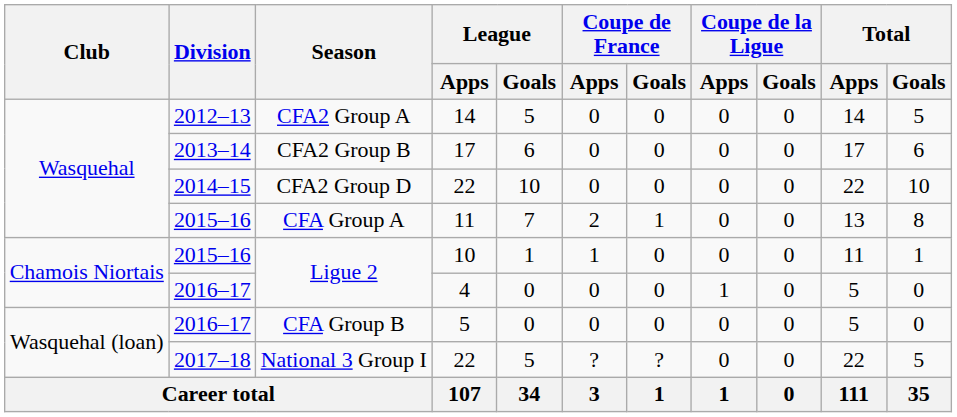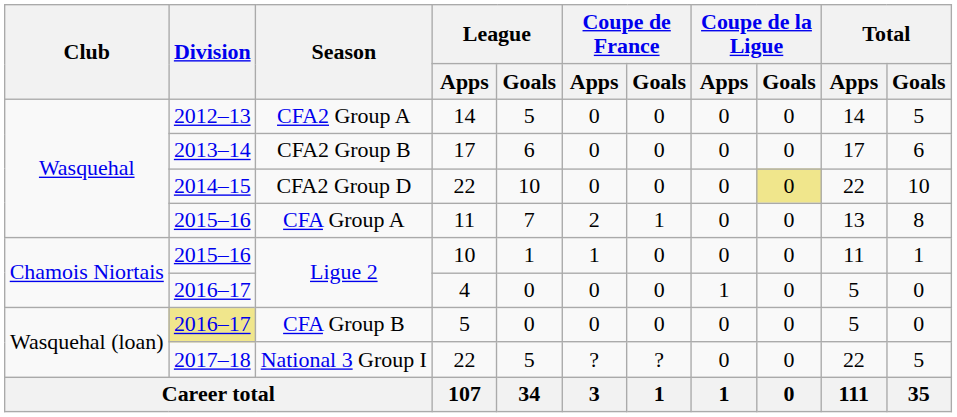CFA2 Group D | Coupe de la Ligue / Goals: no background -> khaki background
CFA Group B | Division: no background -> khaki background
